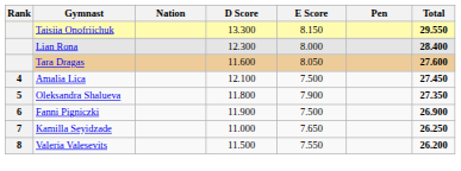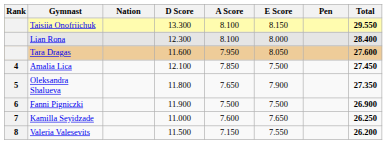+ column: A Score | 8.100 | 8.100 | 7.950 | 7.850 | 7.650 | 7.500 | 7.600 | 7.150
